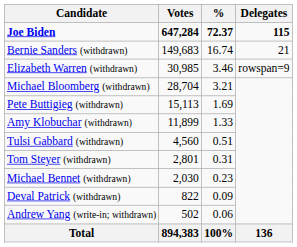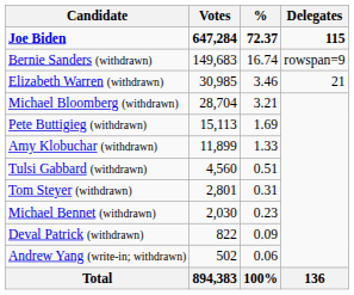Bernie Sanders (withdrawn) | Delegates: 21 -> rowspan=9
Elizabeth Warren (withdrawn) | Delegates: rowspan=9 -> 21
